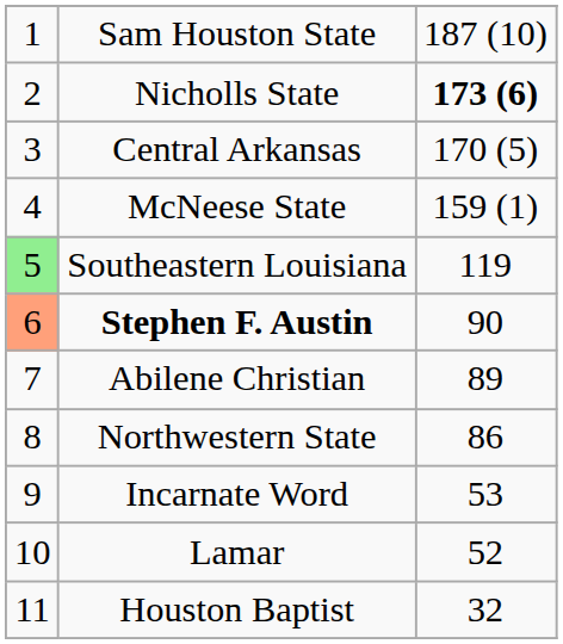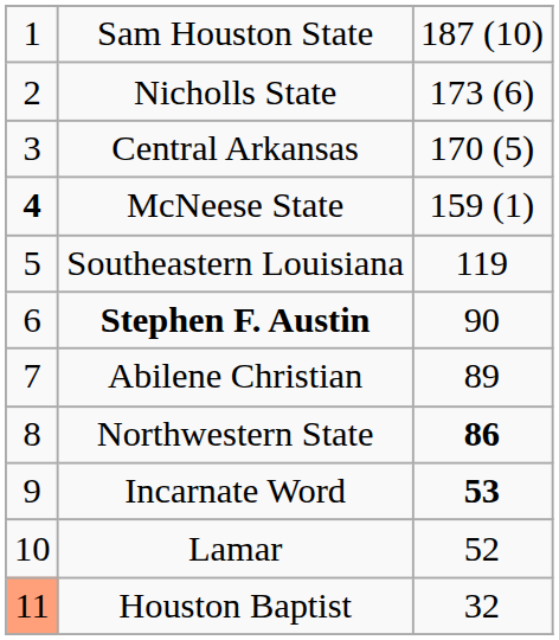Nicholls State | column 3: bold -> normal
McNeese State | column 1: normal -> bold
Southeastern Louisiana | column 1: lightgreen background -> no background
Stephen F. Austin | column 1: lightsalmon background -> no background
Northwestern State | column 3: normal -> bold
Incarnate Word | column 3: normal -> bold
Houston Baptist | column 1: no background -> lightsalmon background
